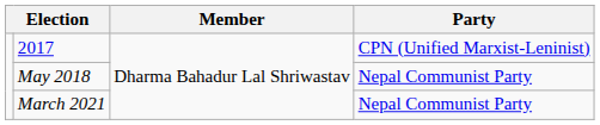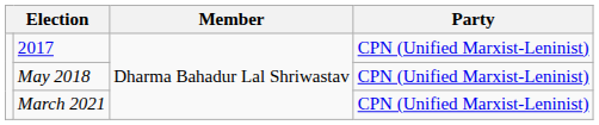May 2018 | Party: Nepal Communist Party -> CPN (Unified Marxist-Leninist)
March 2021 | Party: Nepal Communist Party -> CPN (Unified Marxist-Leninist)
